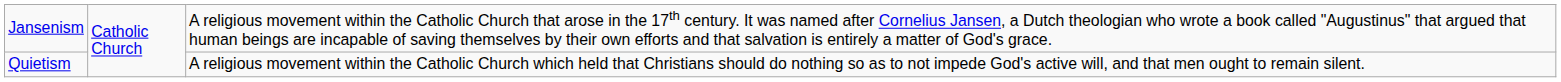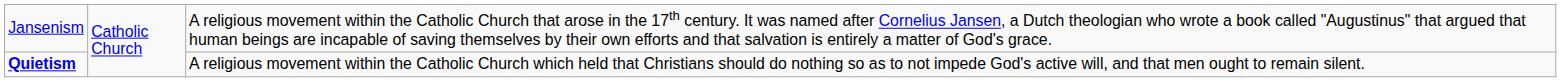Quietism | column 1: normal -> bold
